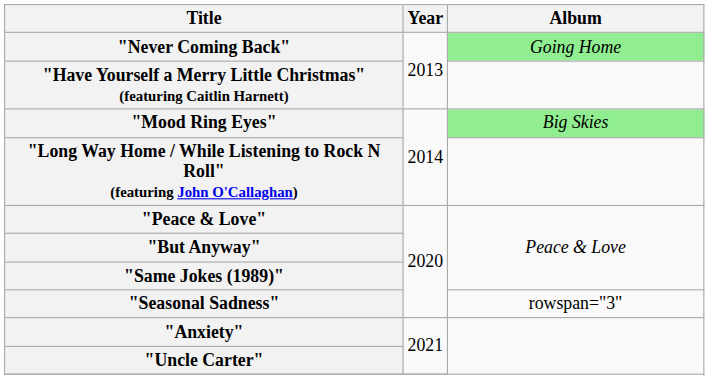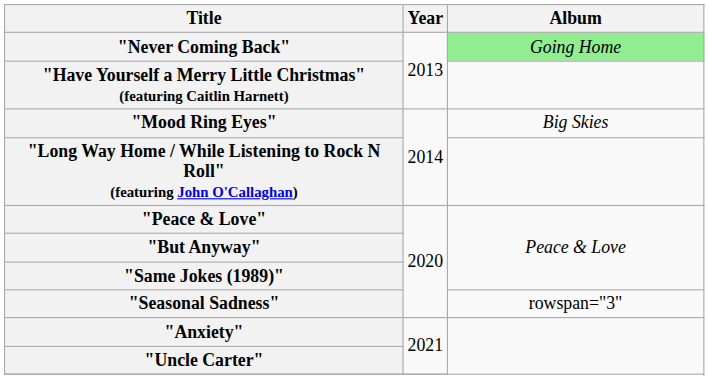"Mood Ring Eyes" | Album: lightgreen background -> no background
